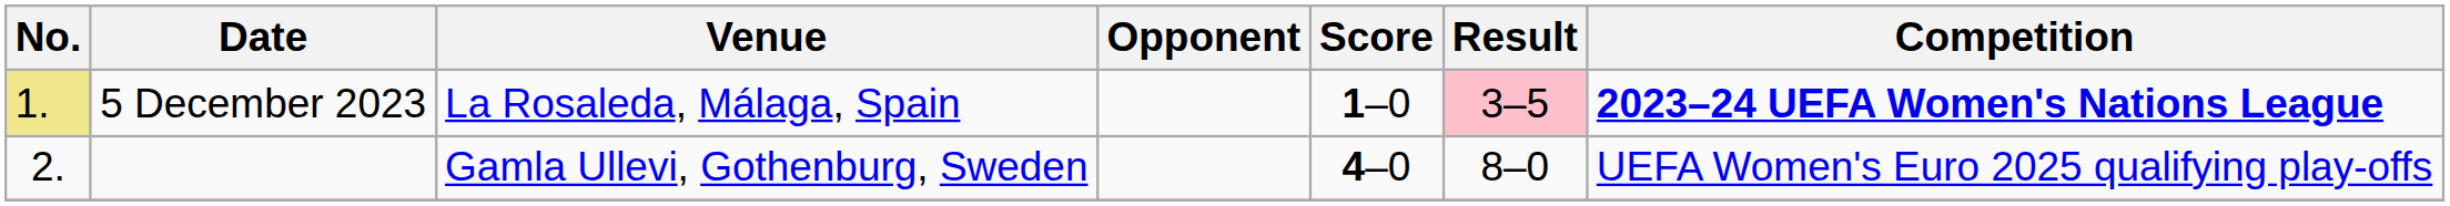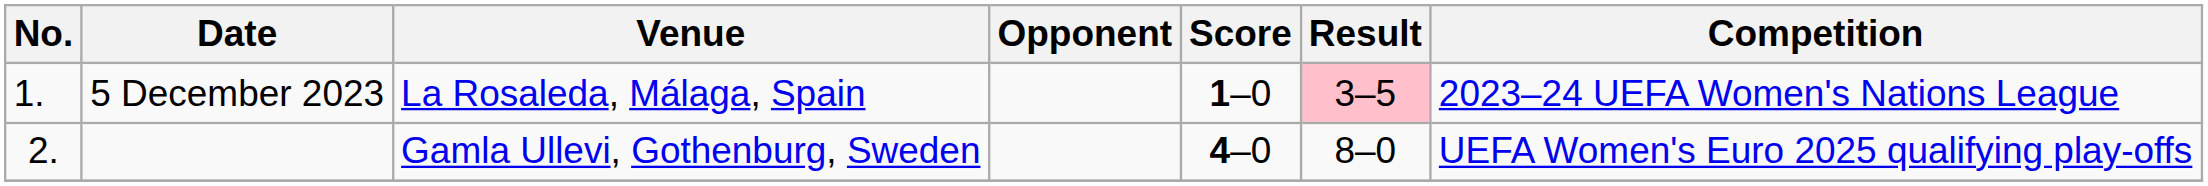5 December 2023 | No.: khaki background -> no background
5 December 2023 | Competition: bold -> normal
